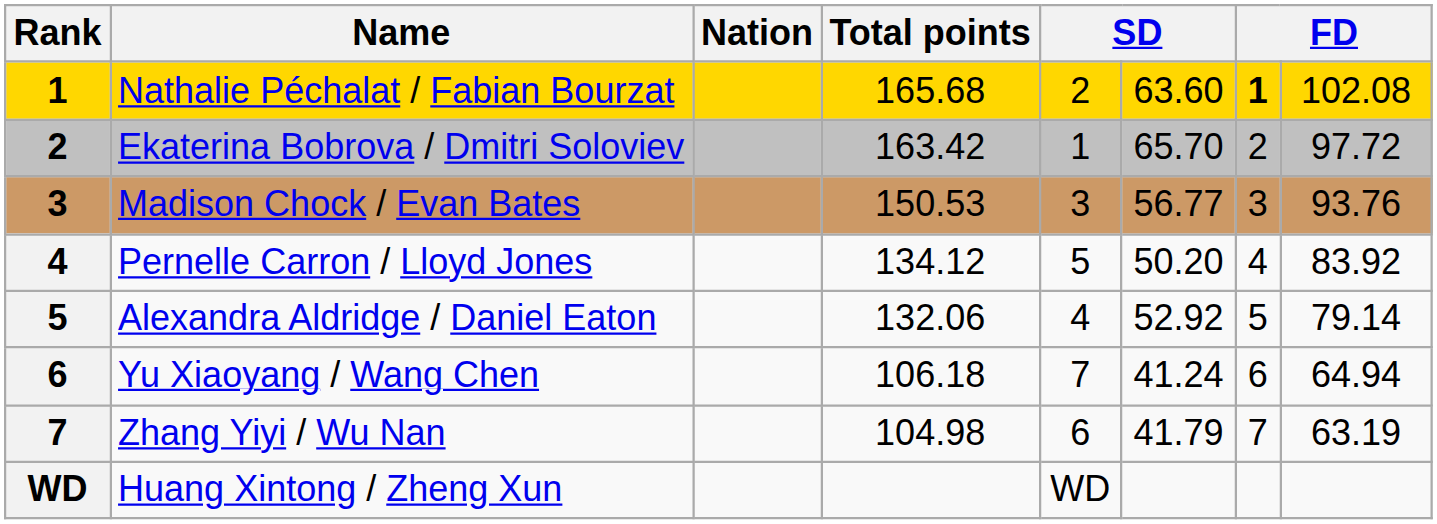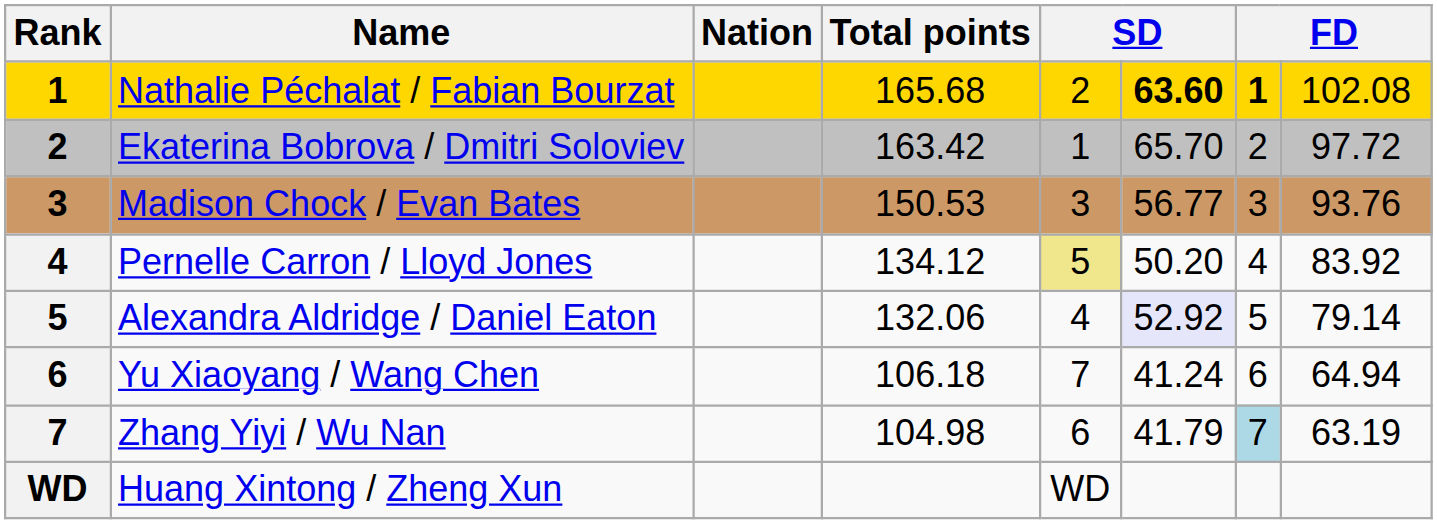Nathalie Péchalat / Fabian Bourzat | column 6: normal -> bold
Pernelle Carron / Lloyd Jones | column 5: no background -> khaki background
Alexandra Aldridge / Daniel Eaton | column 6: no background -> lavender background
Zhang Yiyi / Wu Nan | column 7: no background -> lightblue background
